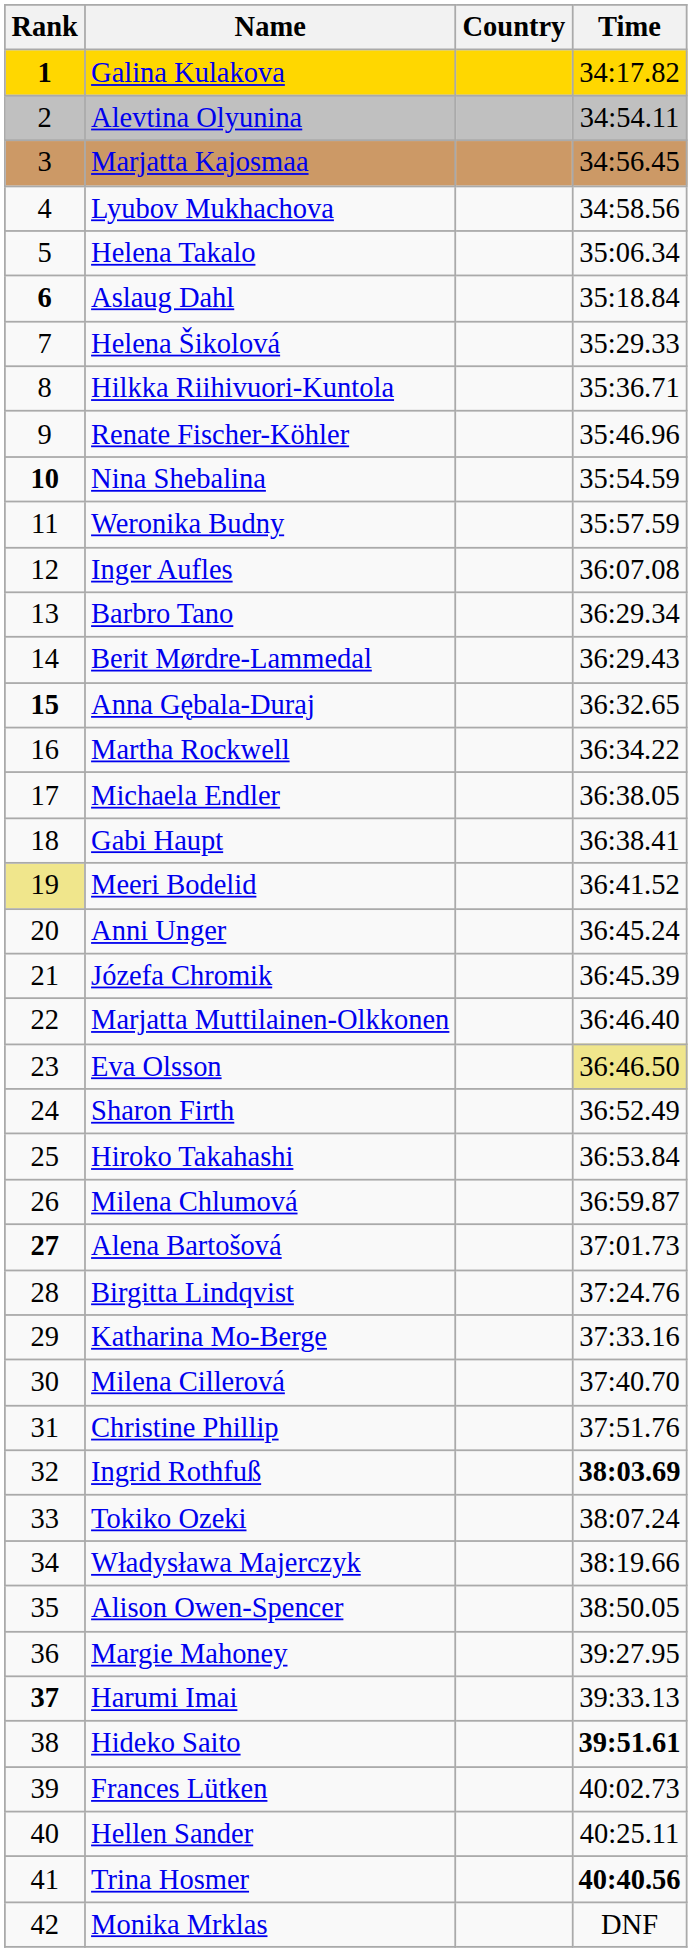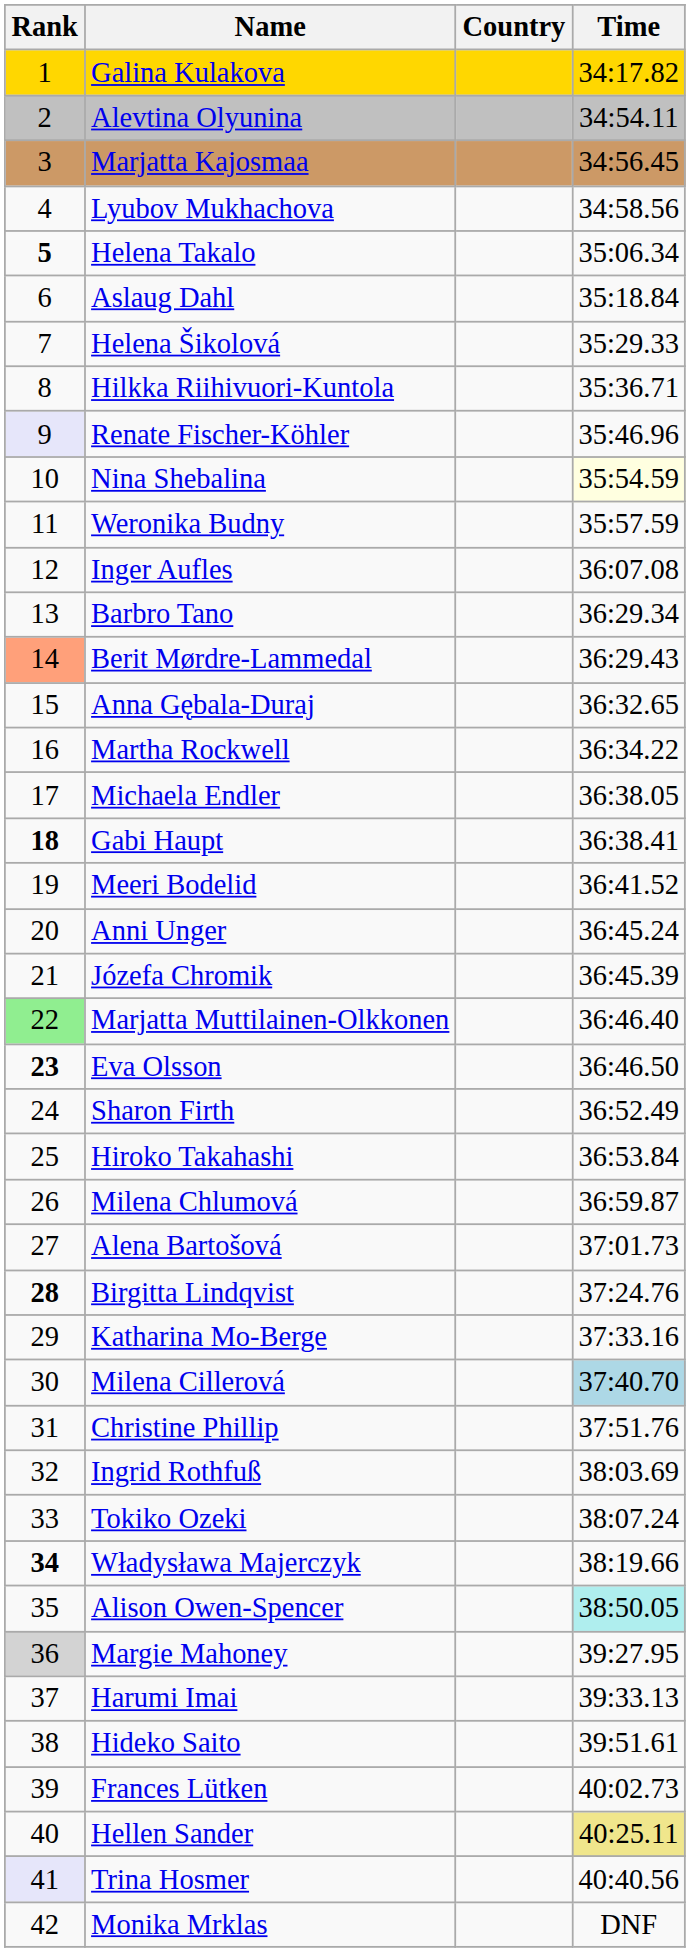Galina Kulakova | Rank: bold -> normal
Helena Takalo | Rank: normal -> bold
Aslaug Dahl | Rank: bold -> normal
Renate Fischer-Köhler | Rank: no background -> lavender background
Nina Shebalina | Rank: bold -> normal
Nina Shebalina | Time: no background -> lightyellow background
Berit Mørdre-Lammedal | Rank: no background -> lightsalmon background
Anna Gębala-Duraj | Rank: bold -> normal
Gabi Haupt | Rank: normal -> bold
Meeri Bodelid | Rank: khaki background -> no background
Marjatta Muttilainen-Olkkonen | Rank: no background -> lightgreen background
Eva Olsson | Rank: normal -> bold
Eva Olsson | Time: khaki background -> no background
Alena Bartošová | Rank: bold -> normal
Birgitta Lindqvist | Rank: normal -> bold
Milena Cillerová | Time: no background -> lightblue background
Ingrid Rothfuß | Time: bold -> normal
Władysława Majerczyk | Rank: normal -> bold
Alison Owen-Spencer | Time: no background -> paleturquoise background
Margie Mahoney | Rank: no background -> lightgrey background
Harumi Imai | Rank: bold -> normal
Hideko Saito | Time: bold -> normal
Hellen Sander | Time: no background -> khaki background
Trina Hosmer | Rank: no background -> lavender background
Trina Hosmer | Time: bold -> normal
